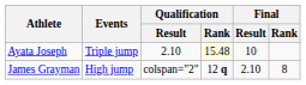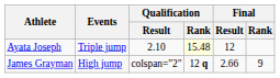Ayata Joseph | Final / Result: 10 -> 12
James Grayman | Final / Result: 2.10 -> 2.66
James Grayman | Final / Rank: 8 -> 9
